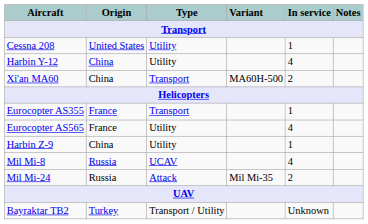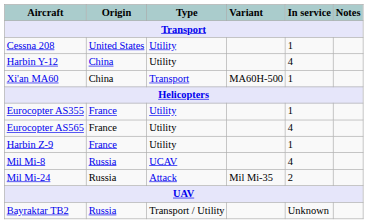Xi'an MA60 | In service: 2 -> 1
Eurocopter AS355 | Type: Transport -> Utility
Harbin Z-9 | Origin: China -> France
Bayraktar TB2 | Origin: Turkey -> Russia
